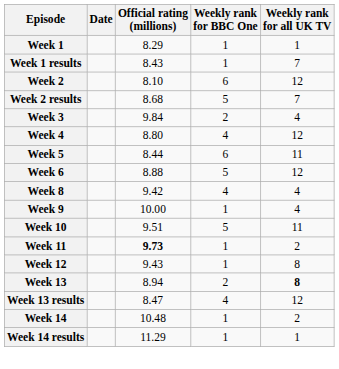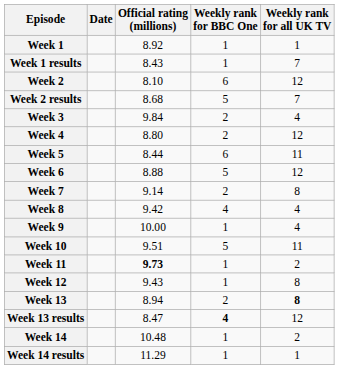Week 1 | Official rating (millions): 8.29 -> 8.92
Week 4 | Weekly rank for BBC One: 4 -> 2
+ row: Week 7 | 9.14 | 2 | 8
Week 13 results | Weekly rank for BBC One: normal -> bold
